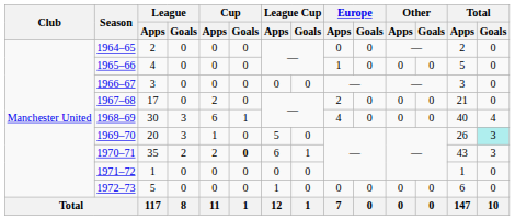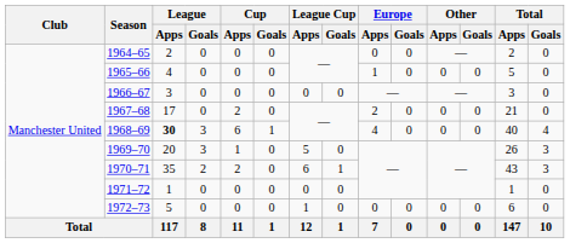1968–69 | League / Apps: normal -> bold
1969–70 | Total / Goals: paleturquoise background -> no background
1970–71 | Cup / Goals: bold -> normal
